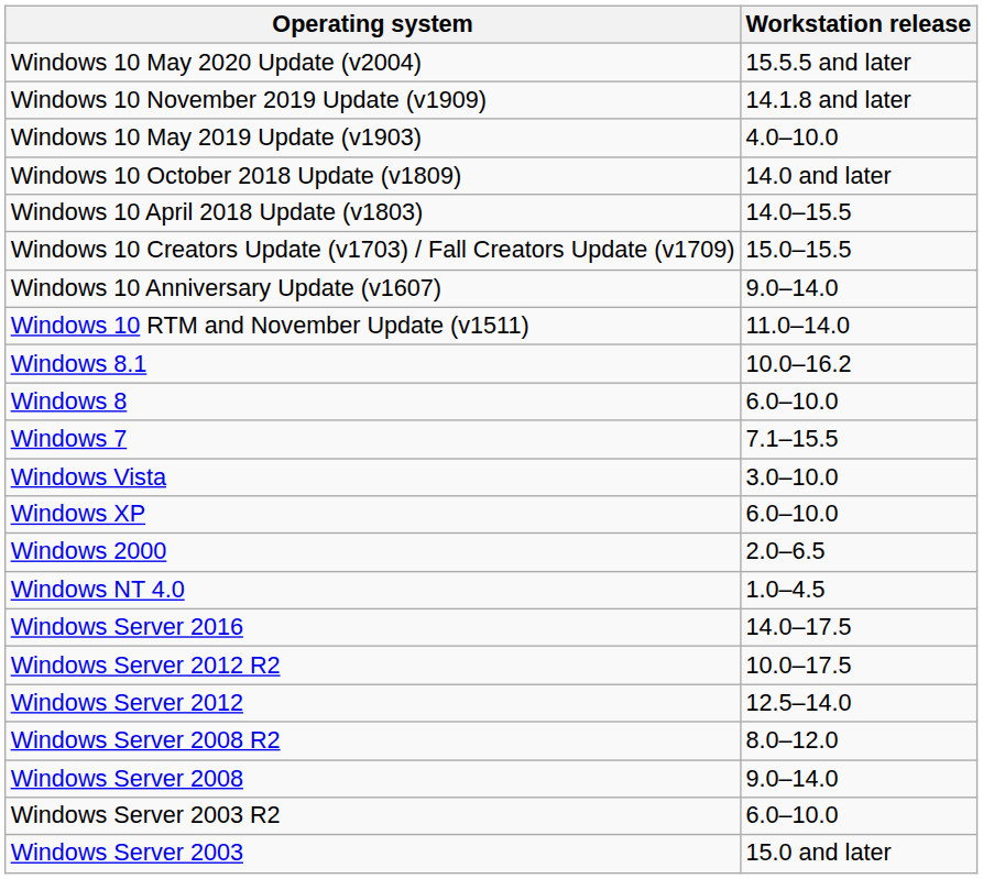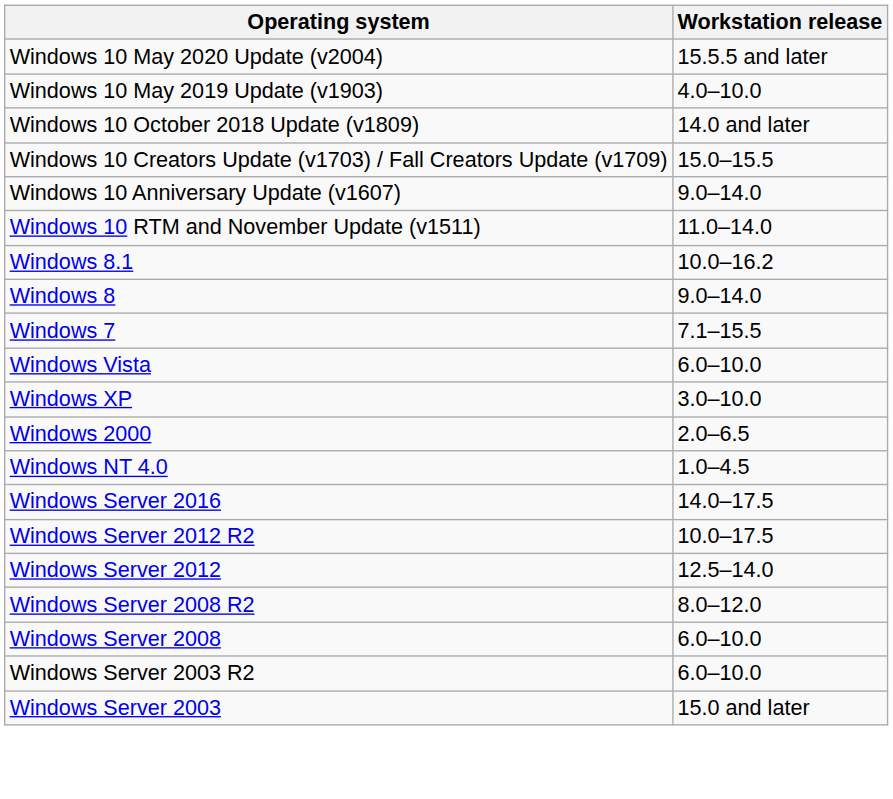- row: Windows 10 November 2019 Update (v1909) | 14.1.8 and later
- row: Windows 10 April 2018 Update (v1803) | 14.0–15.5
Windows 8 | Workstation release: 6.0–10.0 -> 9.0–14.0
Windows Vista | Workstation release: 3.0–10.0 -> 6.0–10.0
Windows XP | Workstation release: 6.0–10.0 -> 3.0–10.0
Windows Server 2008 | Workstation release: 9.0–14.0 -> 6.0–10.0
